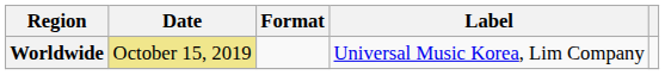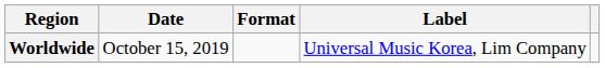Worldwide | Date: khaki background -> no background
